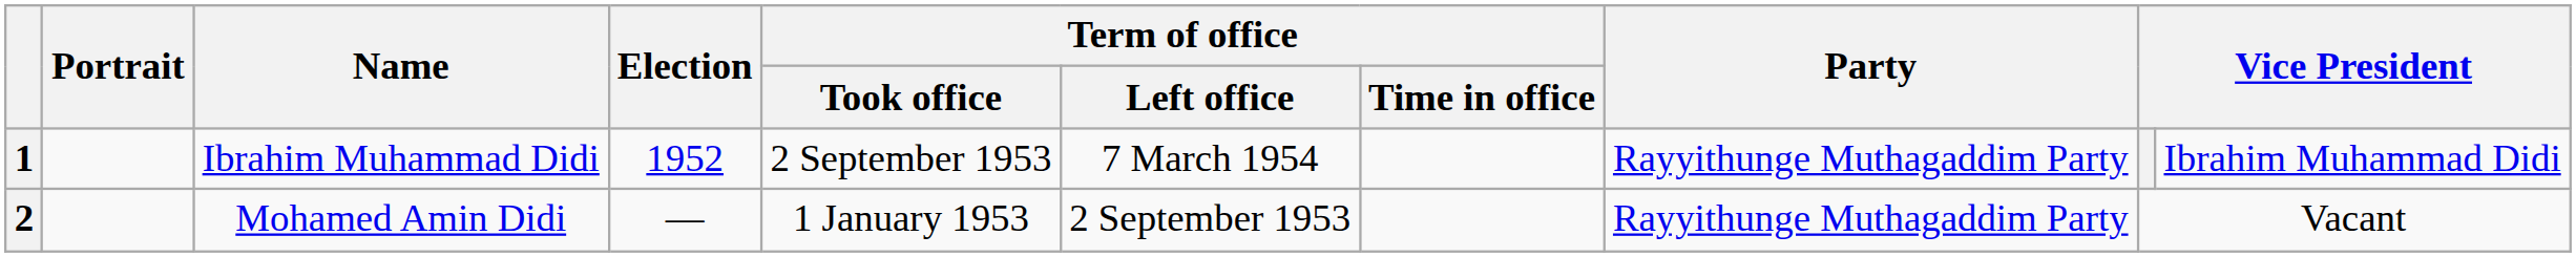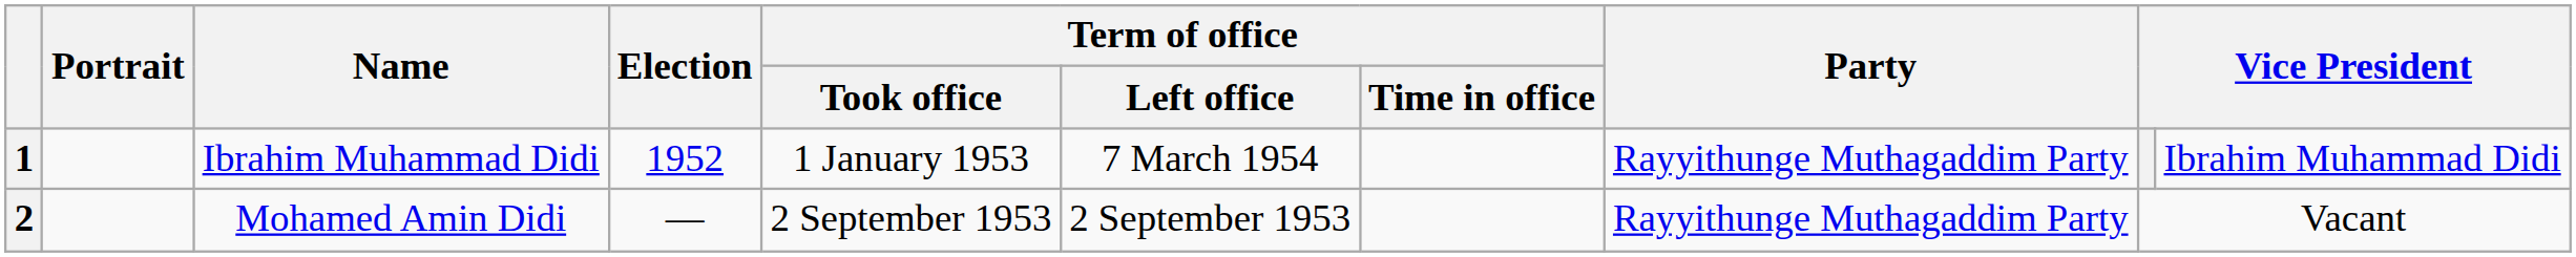1 | Term of office / Took office: 2 September 1953 -> 1 January 1953
2 | Term of office / Took office: 1 January 1953 -> 2 September 1953
